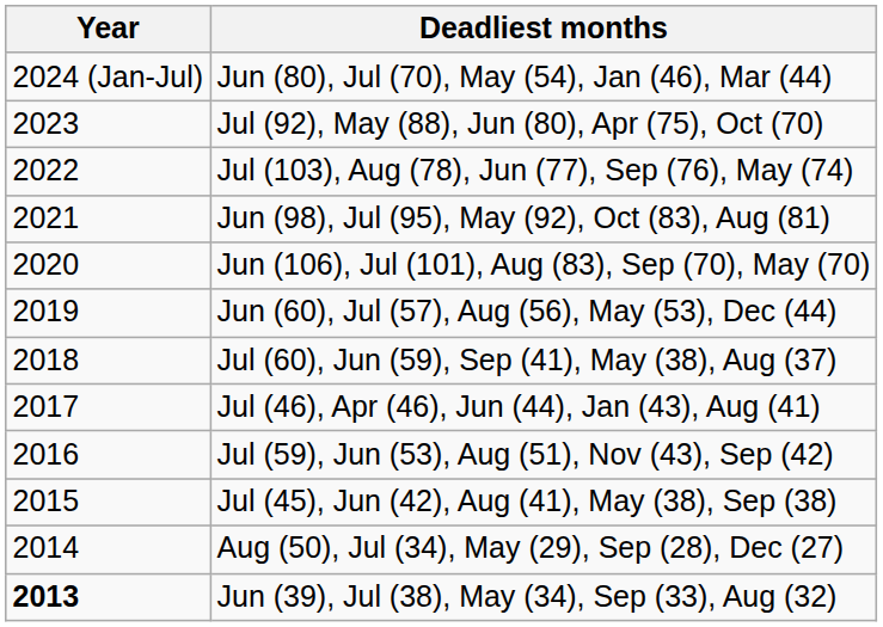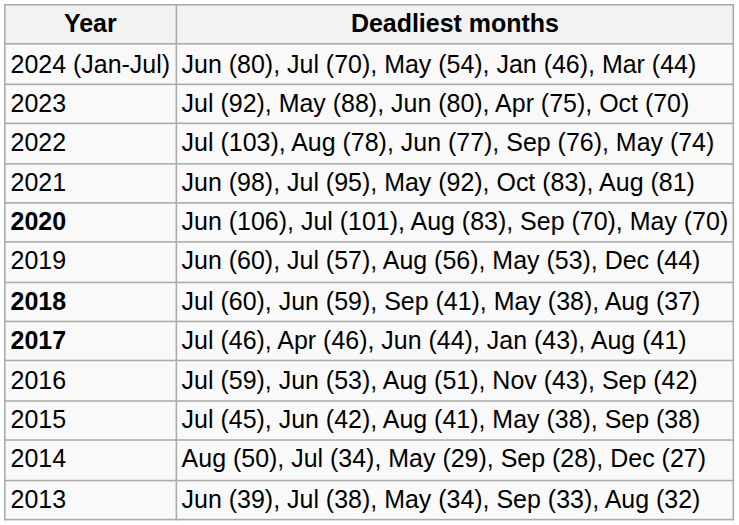Jun (106), Jul (101), Aug (83), Sep (70), May (70) | Year: normal -> bold
Jul (60), Jun (59), Sep (41), May (38), Aug (37) | Year: normal -> bold
Jul (46), Apr (46), Jun (44), Jan (43), Aug (41) | Year: normal -> bold
Jun (39), Jul (38), May (34), Sep (33), Aug (32) | Year: bold -> normal
